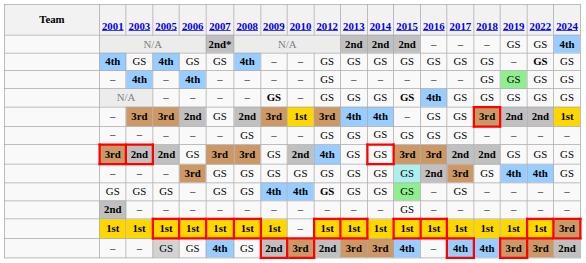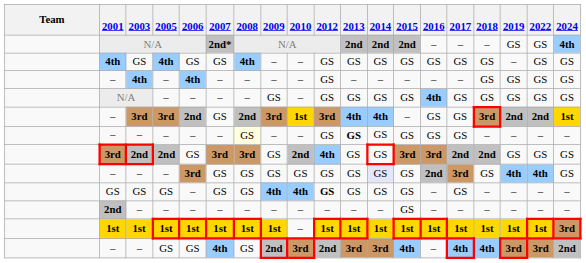row 3 | 2022: bold -> normal
row 4 | 2019: lightgreen background -> no background
row 5 | 2009: bold -> normal
row 5 | 2015: bold -> normal
row 7 | 2008: no background -> lightyellow background
row 7 | 2013: normal -> bold
row 9 | 2014: no background -> lavender background
row 9 | 2015: paleturquoise background -> no background
row 10 | 2015: lightgreen background -> no background
row 13 | 2005: lightgrey background -> no background
